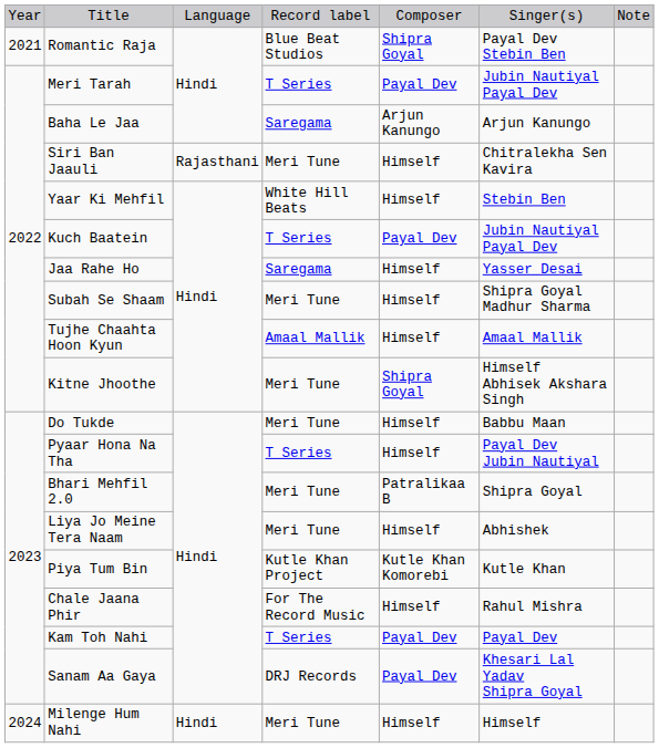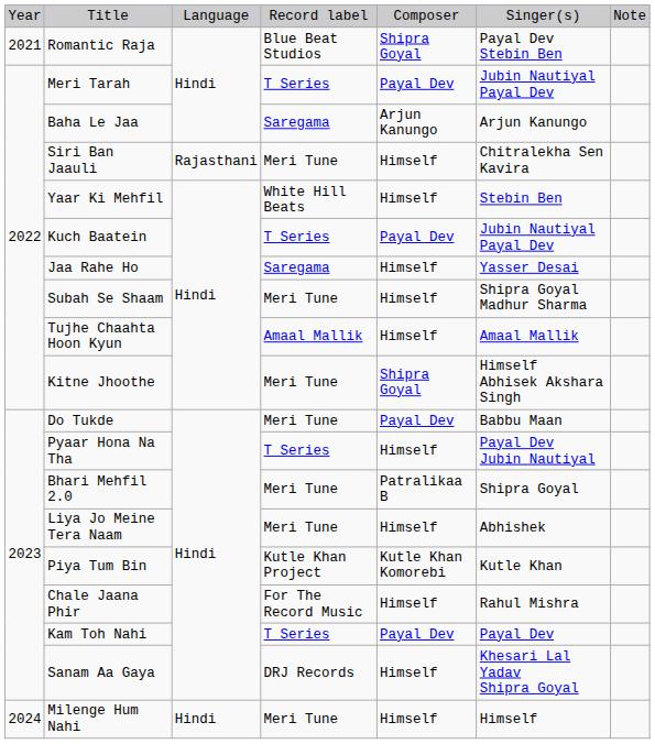Do Tukde | column 5: Himself -> Payal Dev
Sanam Aa Gaya | column 5: Payal Dev -> Himself
